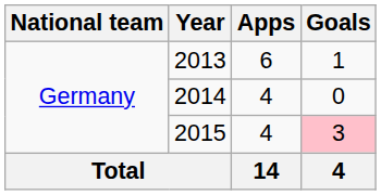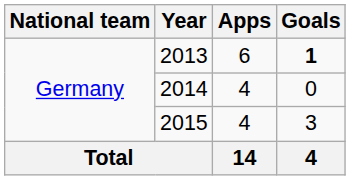2013 | Goals: normal -> bold
2015 | Goals: pink background -> no background
